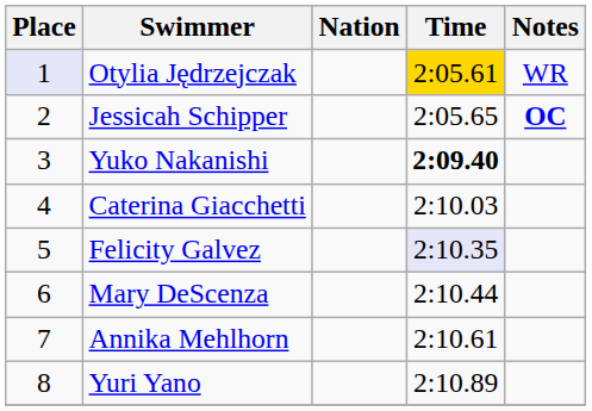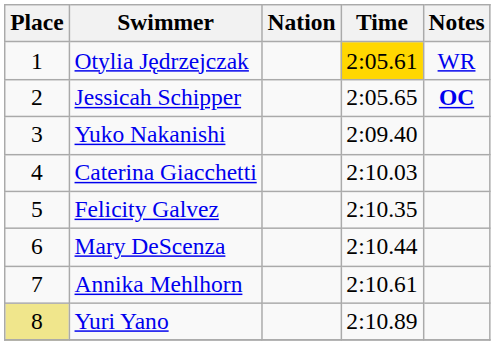Otylia Jędrzejczak | Place: lavender background -> no background
Yuko Nakanishi | Time: bold -> normal
Felicity Galvez | Time: lavender background -> no background
Yuri Yano | Place: no background -> khaki background
